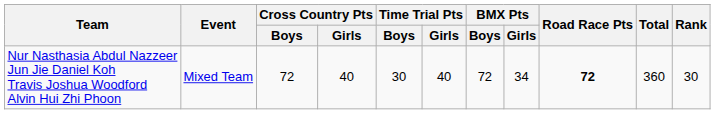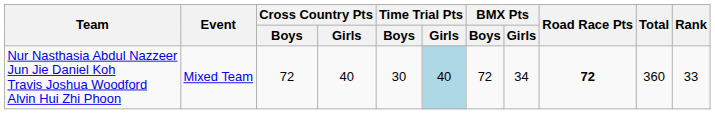row 3 | Time Trial Pts / Girls: no background -> lightblue background
row 3 | Rank: 30 -> 33
